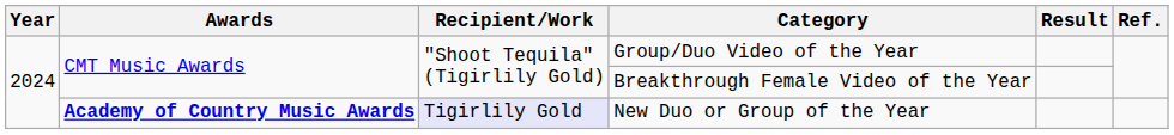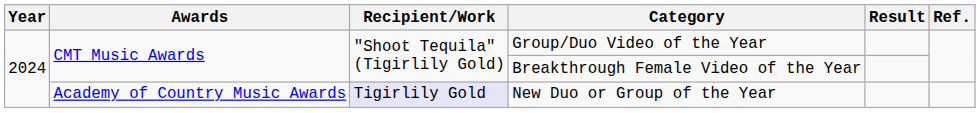New Duo or Group of the Year | Awards: bold -> normal
